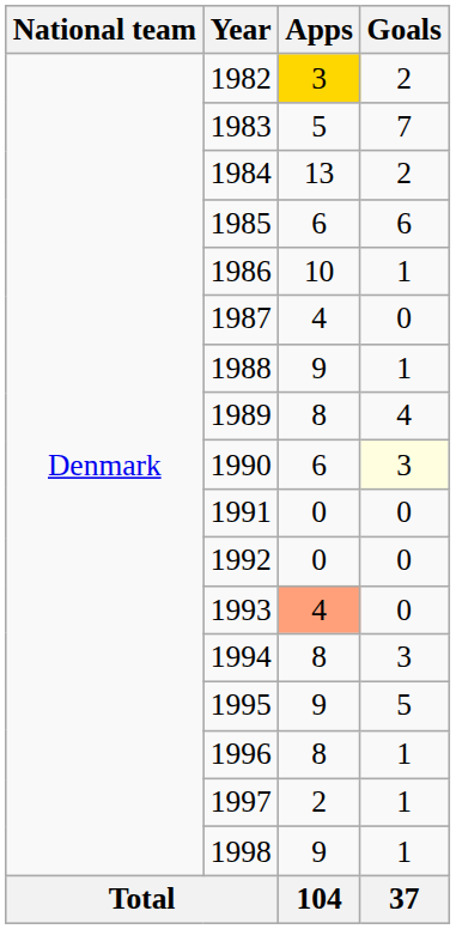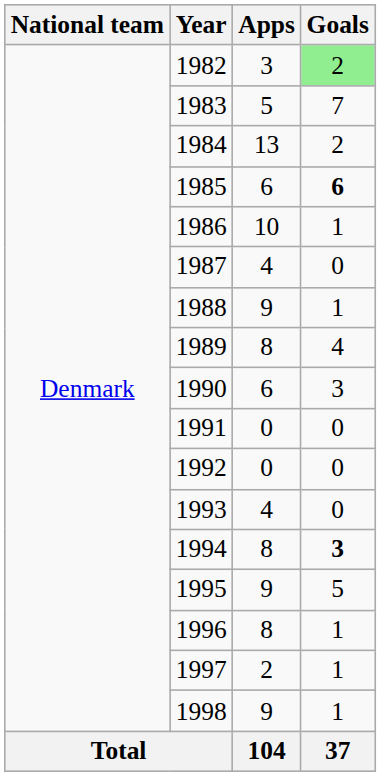1982 | Apps: gold background -> no background
1982 | Goals: no background -> lightgreen background
1985 | Goals: normal -> bold
1990 | Goals: lightyellow background -> no background
1993 | Apps: lightsalmon background -> no background
1994 | Goals: normal -> bold
